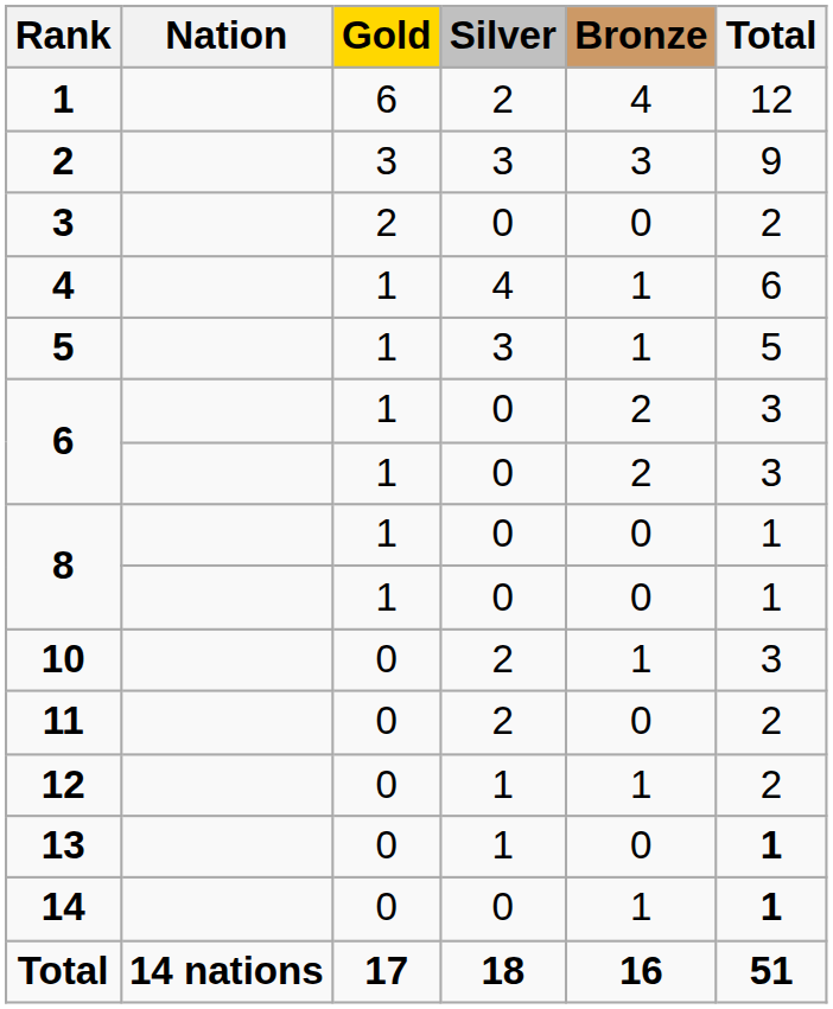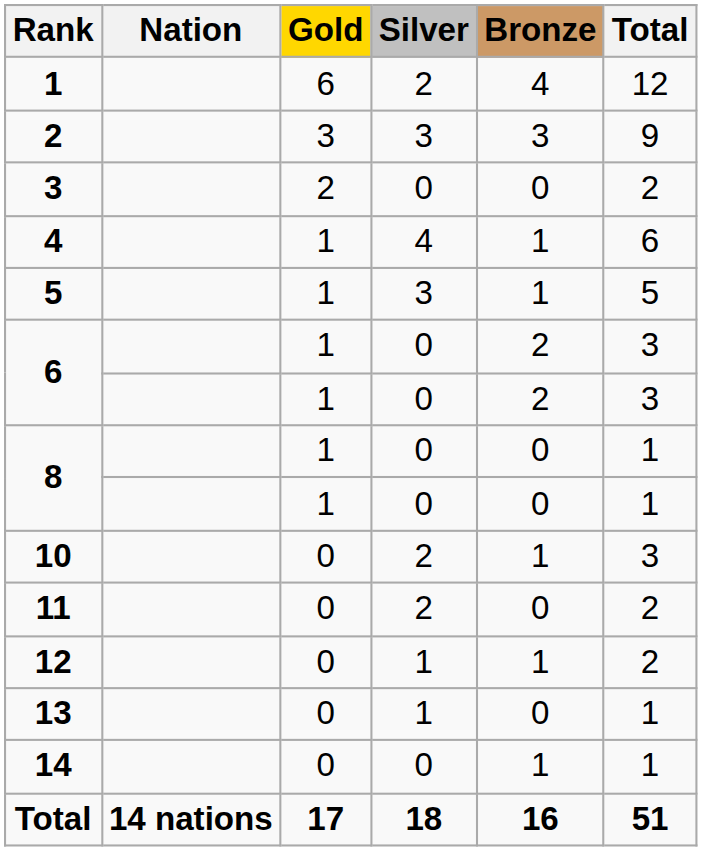13 | Total: bold -> normal
14 | Total: bold -> normal
